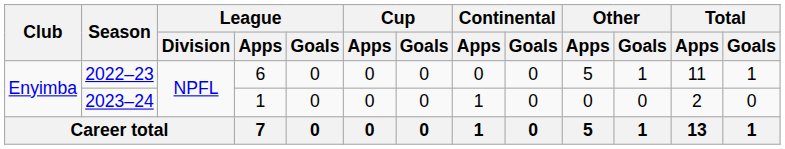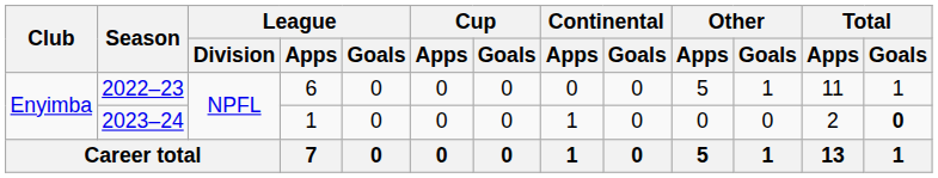2023–24 | Total / Goals: normal -> bold
